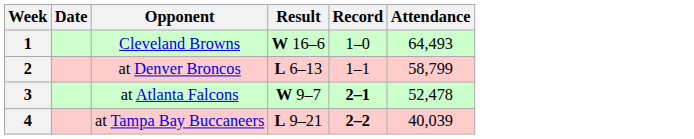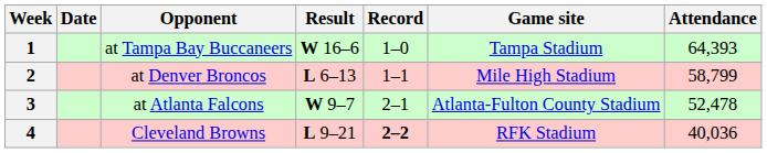+ column: Game site | Tampa Stadium | Mile High Stadium | Atlanta-Fulton County Stadium | RFK Stadium
1 | Opponent: Cleveland Browns -> at Tampa Bay Buccaneers
1 | Attendance: 64,493 -> 64,393
3 | Record: bold -> normal
4 | Opponent: at Tampa Bay Buccaneers -> Cleveland Browns
4 | Attendance: 40,039 -> 40,036
